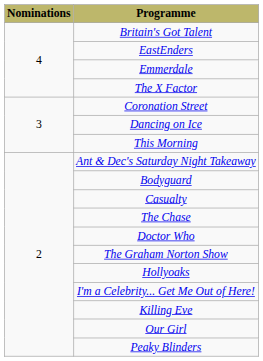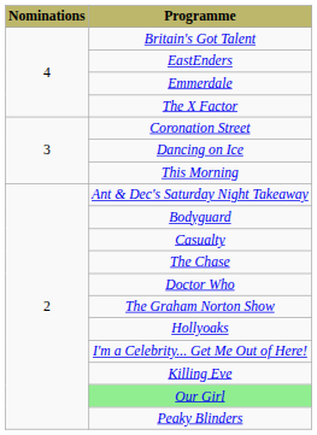Our Girl | Programme: no background -> lightgreen background
